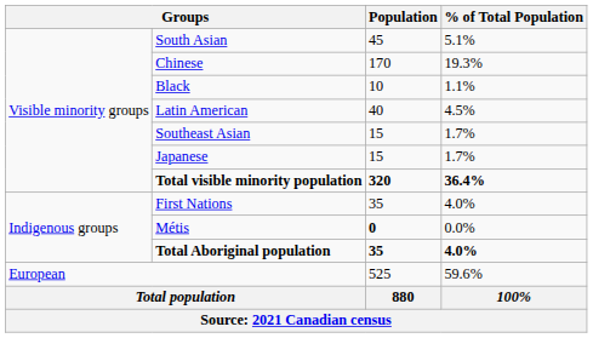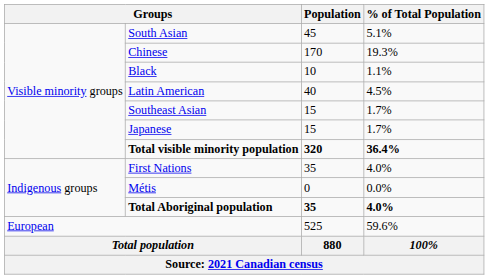Métis | Population: bold -> normal
